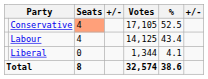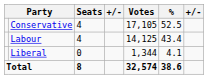Conservative | Seats: lightsalmon background -> no background
